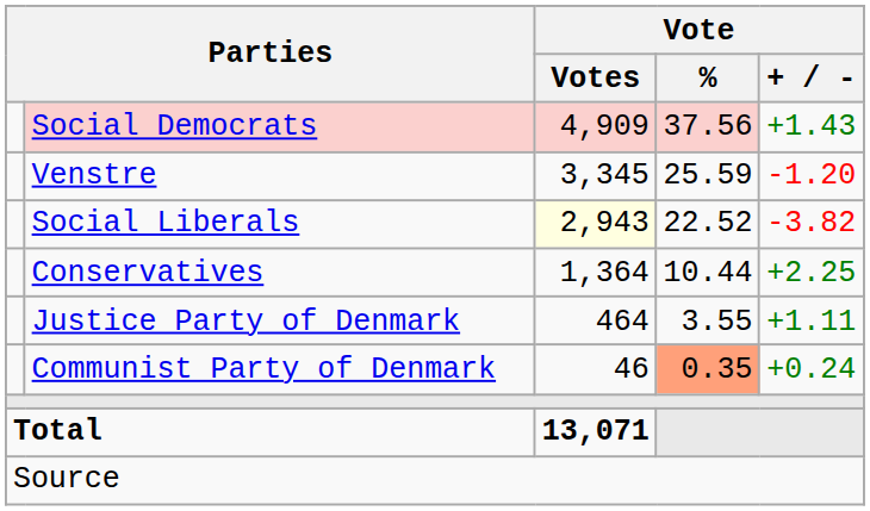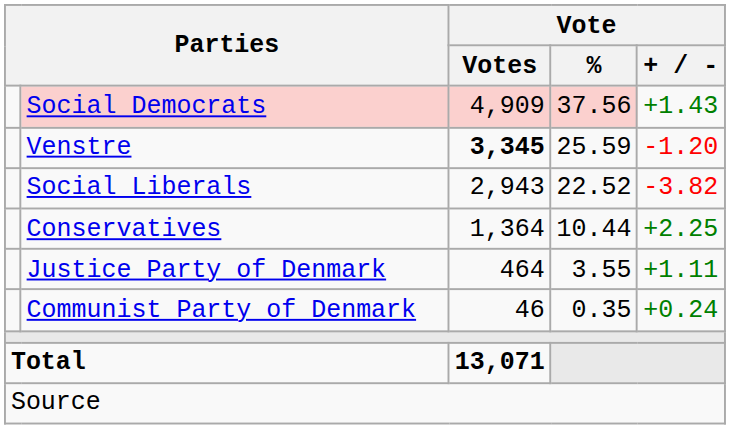Venstre | Vote / Votes: normal -> bold
Social Liberals | Vote / Votes: lightyellow background -> no background
Communist Party of Denmark | Vote / %: lightsalmon background -> no background
